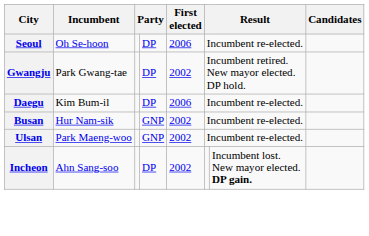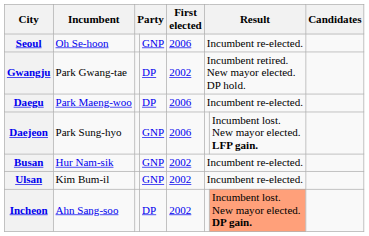Seoul | column 4: DP -> GNP
Daegu | Incumbent: Kim Bum-il -> Park Maeng-woo
+ row: Daejeon | Park Sung-hyo | GNP | 2006 | Incumbent lost. New mayor elected. LFP gain.
Ulsan | Incumbent: Park Maeng-woo -> Kim Bum-il
Incheon | column 7: no background -> lightsalmon background
